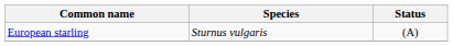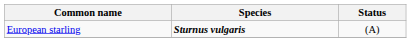European starling | Species: normal -> bold
